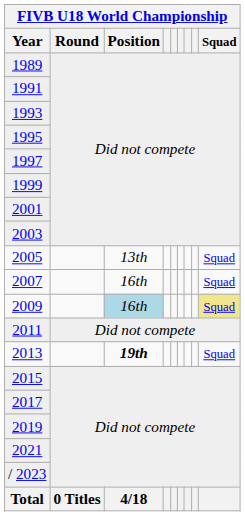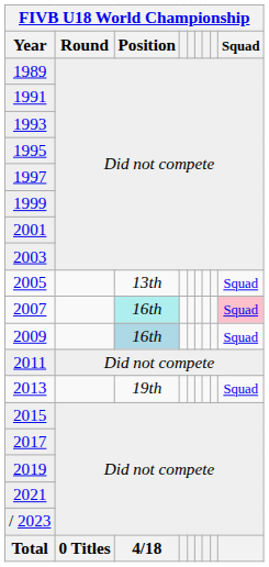2007 | FIVB U18 World Championship / Position: no background -> paleturquoise background
2007 | FIVB U18 World Championship / Squad: no background -> pink background
2009 | FIVB U18 World Championship / Squad: khaki background -> no background
2013 | FIVB U18 World Championship / Position: bold -> normal
